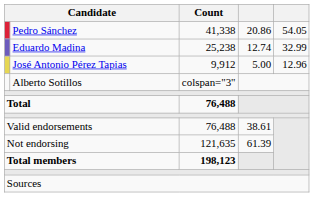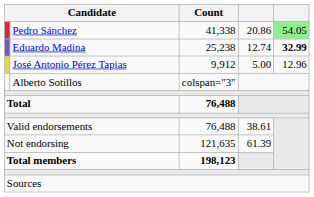Pedro Sánchez | column 5: no background -> lightgreen background
Eduardo Madina | column 5: normal -> bold
